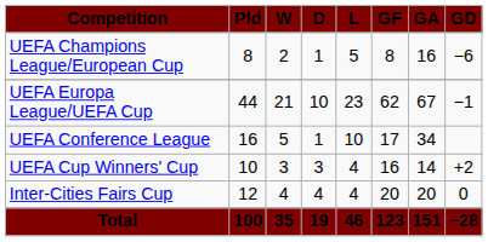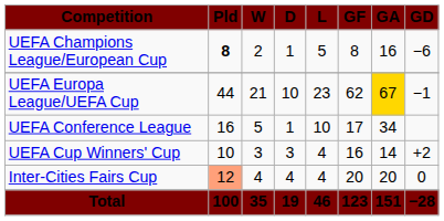UEFA Champions League/European Cup | Pld: normal -> bold
UEFA Europa League/UEFA Cup | GA: no background -> gold background
Inter-Cities Fairs Cup | Pld: no background -> lightsalmon background
